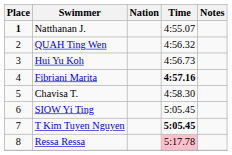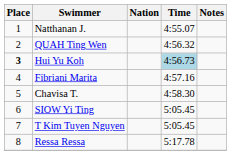Natthanan J. | Place: bold -> normal
Hui Yu Koh | Place: normal -> bold
Hui Yu Koh | Time: no background -> lightblue background
Fibriani Marita | Time: bold -> normal
T Kim Tuyen Nguyen | Time: bold -> normal
Ressa Ressa | Time: pink background -> no background
